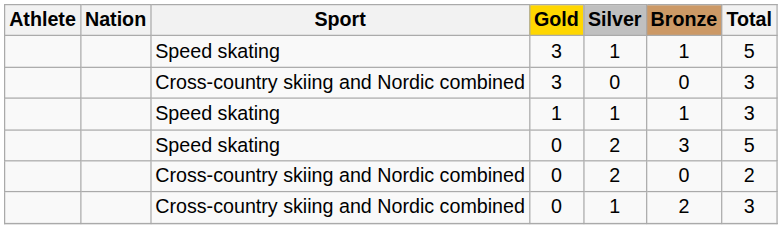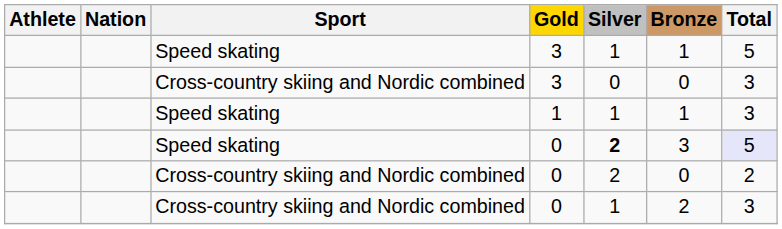Speed skating / 0 | Silver: normal -> bold
Speed skating / 0 | Total: no background -> lavender background
